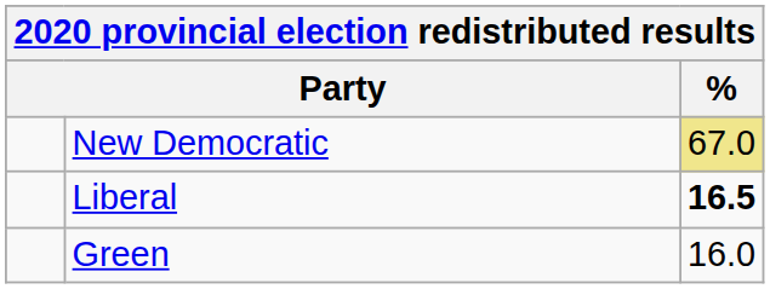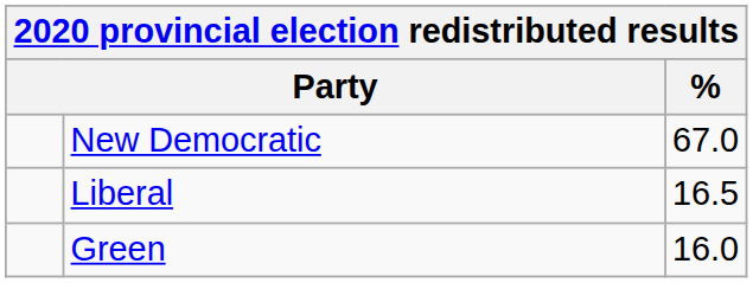New Democratic | %: khaki background -> no background
Liberal | %: bold -> normal
